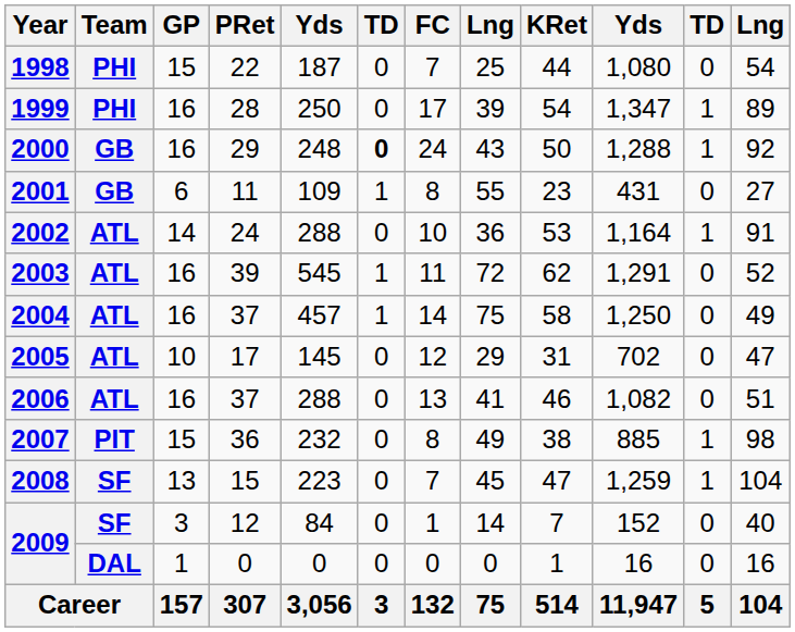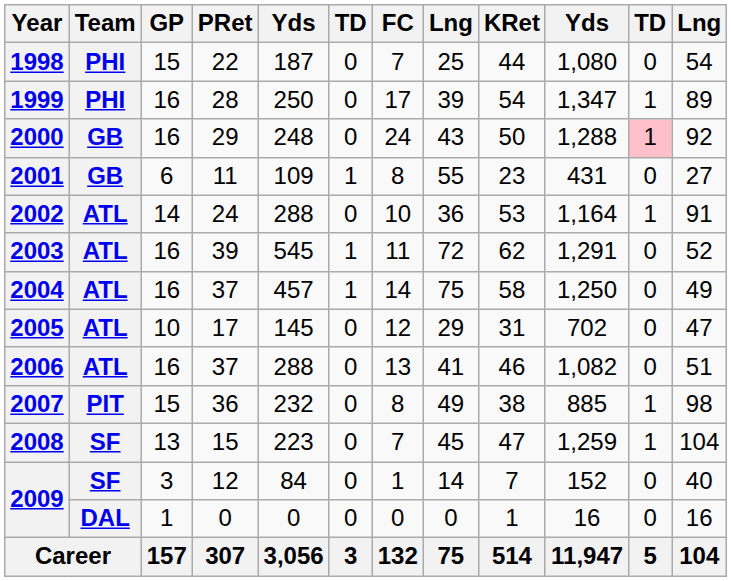2000 | column 6: bold -> normal
2000 | column 11: no background -> pink background
